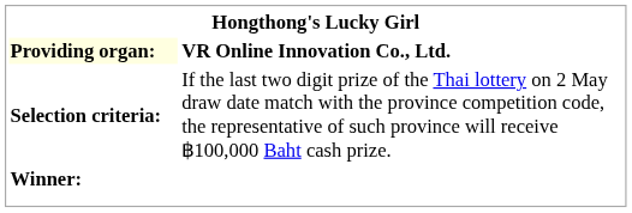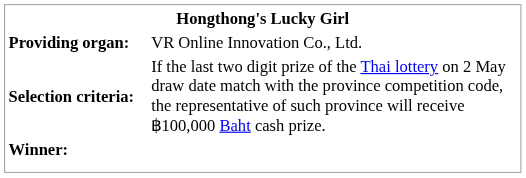Providing organ: | column 1: lightyellow background -> no background
Providing organ: | column 2: bold -> normal
